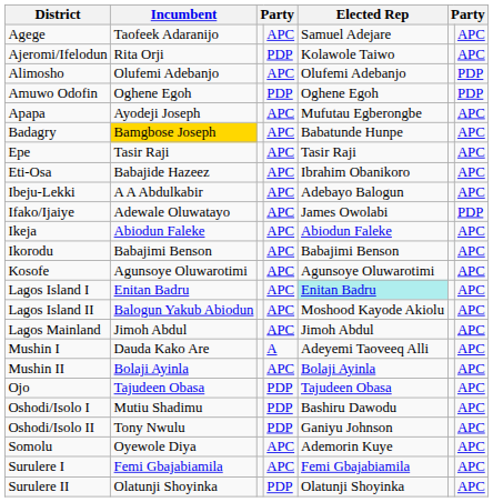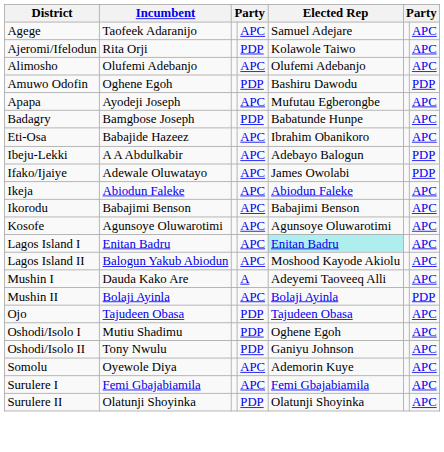Alimosho | column 7: PDP -> APC
Amuwo Odofin | Elected Rep: Oghene Egoh -> Bashiru Dawodu
Badagry | Incumbent: gold background -> no background
Badagry | column 4: APC -> PDP
- row: Epe | Tasir Raji | APC | Tasir Raji | APC
Ibeju-Lekki | column 7: APC -> PDP
- row: Lagos Mainland | Jimoh Abdul | APC | Jimoh Abdul | APC
Mushin II | column 7: APC -> PDP
Oshodi/Isolo I | Elected Rep: Bashiru Dawodu -> Oghene Egoh
